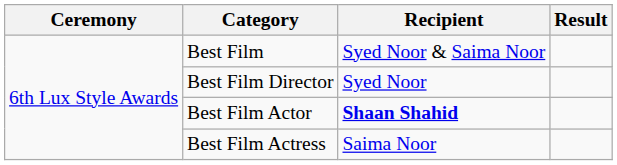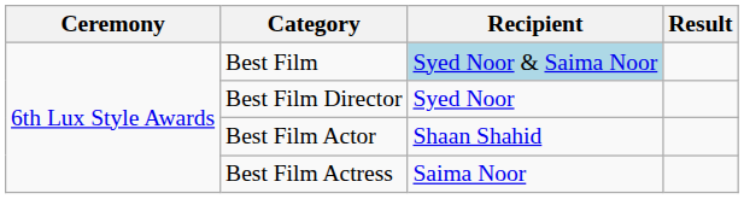Best Film | Recipient: no background -> lightblue background
Best Film Actor | Recipient: bold -> normal
